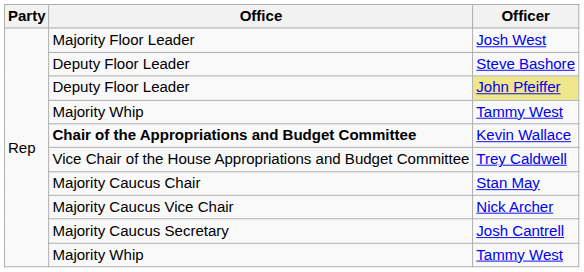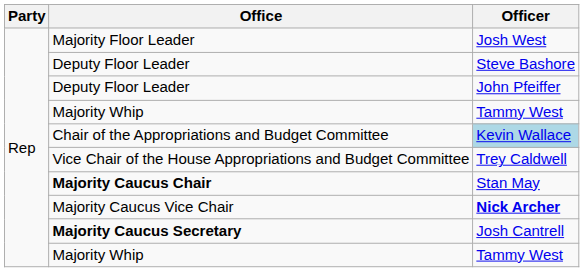John Pfeiffer | Officer: khaki background -> no background
Kevin Wallace | Office: bold -> normal
Kevin Wallace | Officer: no background -> lightblue background
Stan May | Office: normal -> bold
Nick Archer | Officer: normal -> bold
Josh Cantrell | Office: normal -> bold
